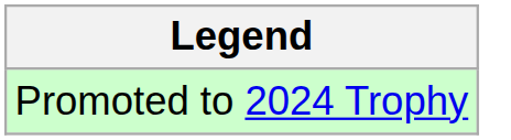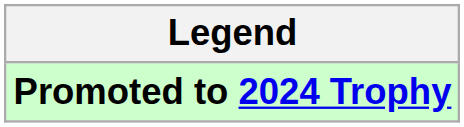row 2 | column 1: normal -> bold
